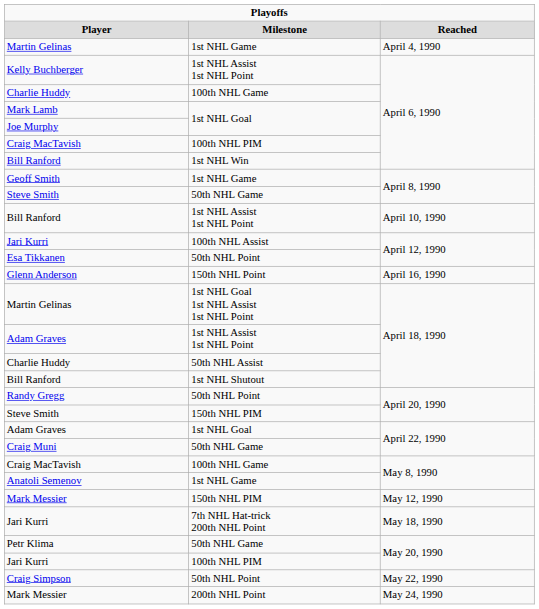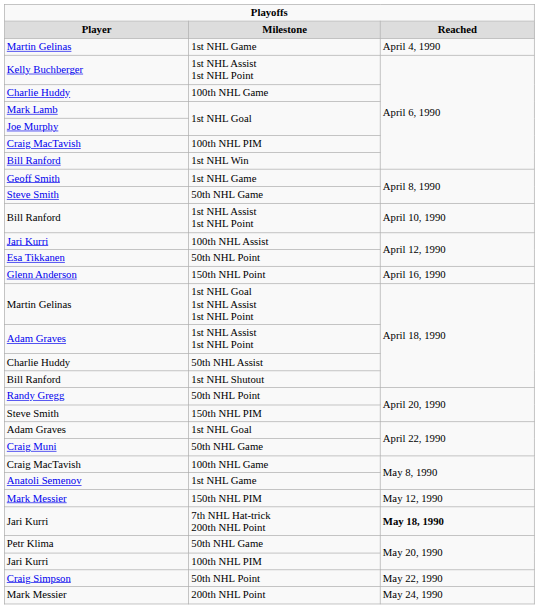Jari Kurri / 7th NHL Hat-trick 200th NHL Point | column 3: normal -> bold
